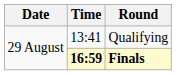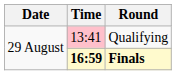Qualifying | Time: no background -> pink background
